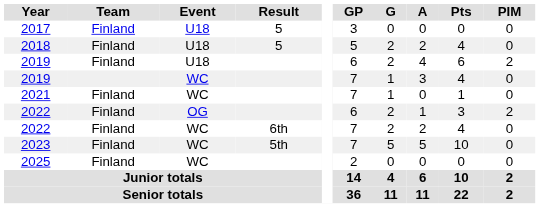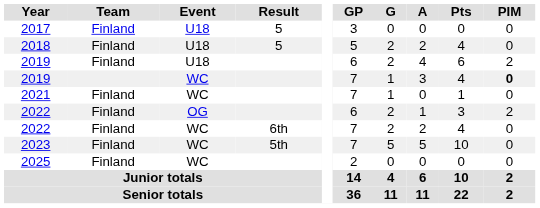2019 / WC | PIM: normal -> bold
